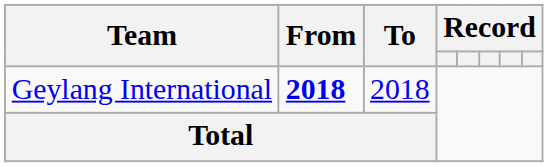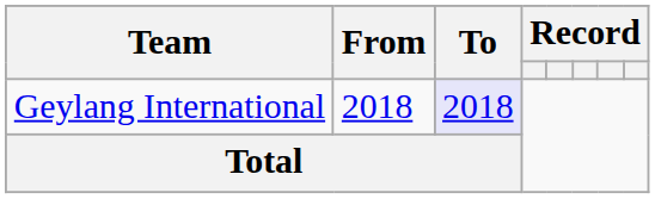Geylang International | From: bold -> normal
Geylang International | To: no background -> lavender background
